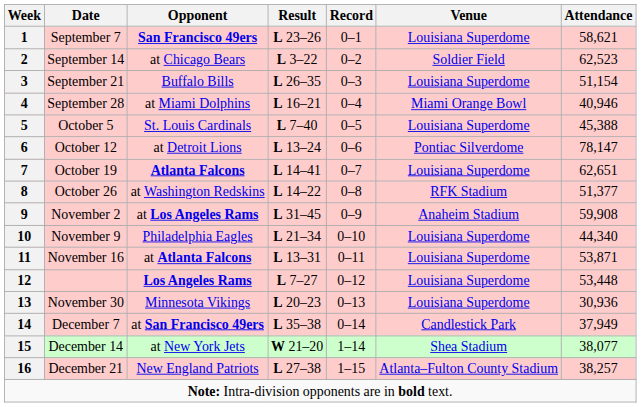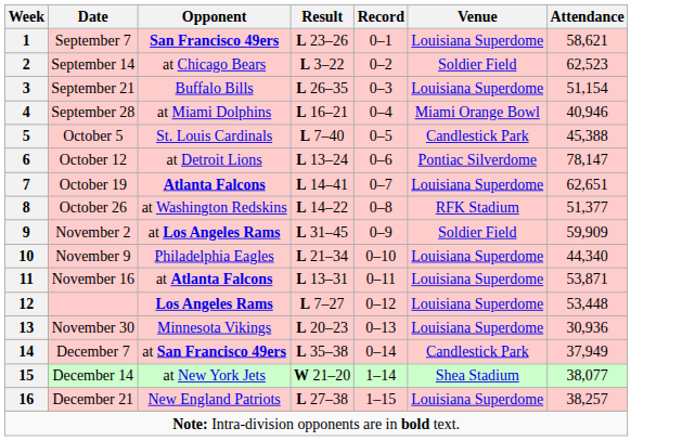5 | Venue: Louisiana Superdome -> Candlestick Park
9 | Venue: Anaheim Stadium -> Soldier Field
9 | Attendance: 59,908 -> 59,909
16 | Venue: Atlanta–Fulton County Stadium -> Louisiana Superdome
